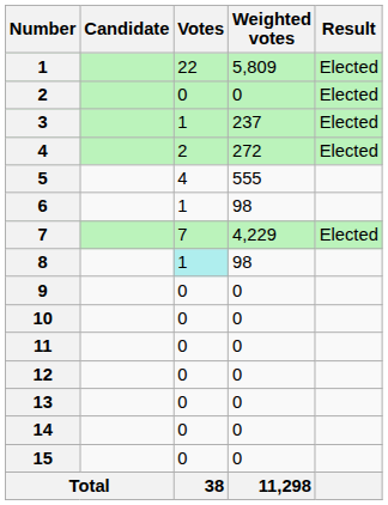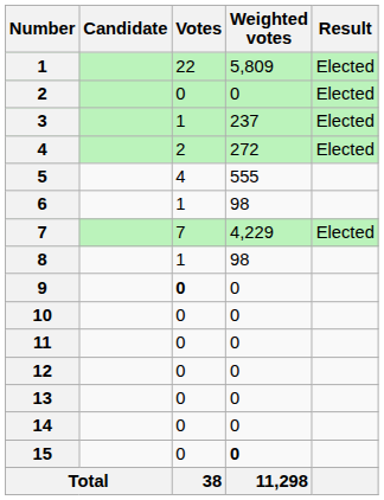8 | Votes: paleturquoise background -> no background
9 | Votes: normal -> bold
15 | Weighted votes: normal -> bold
